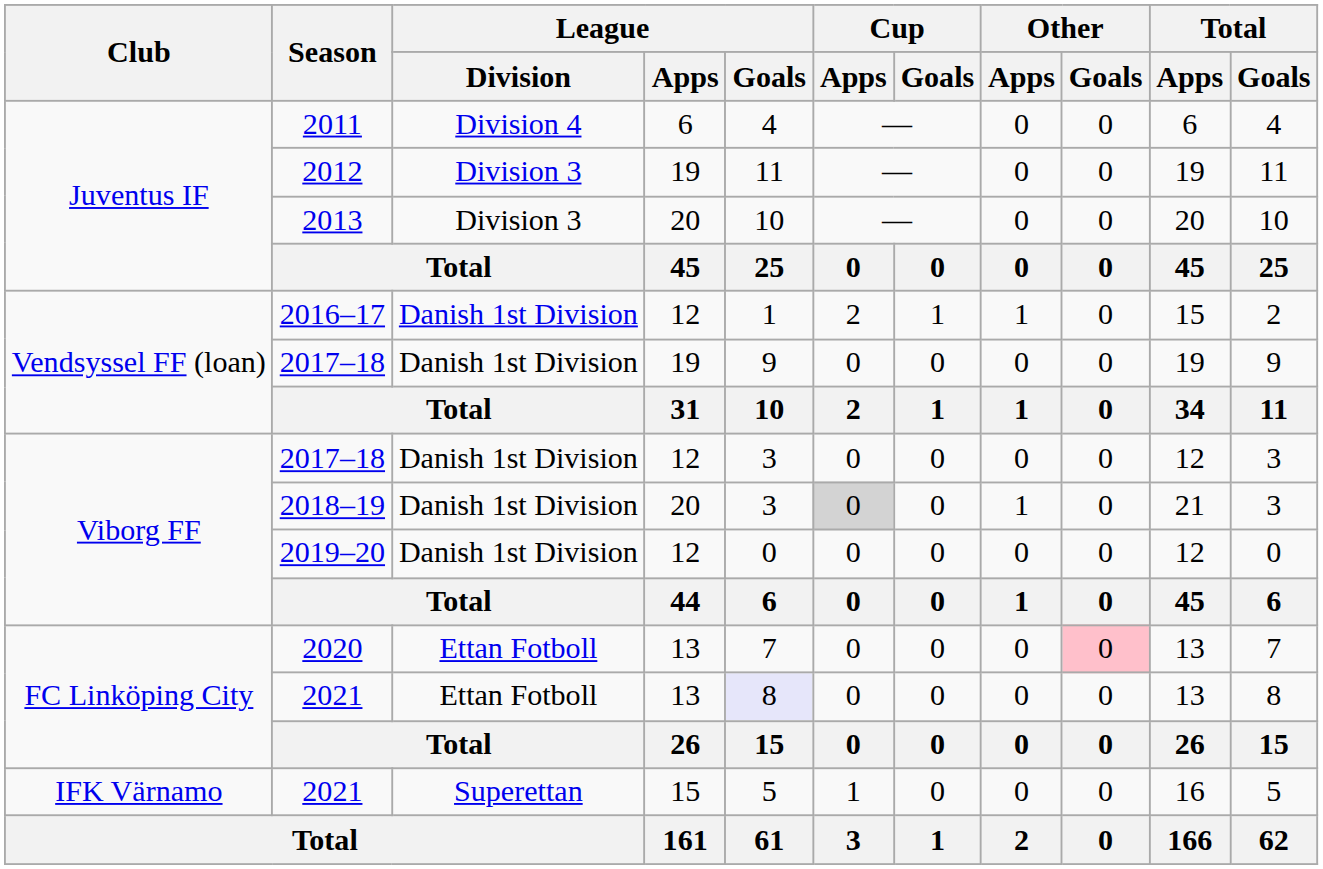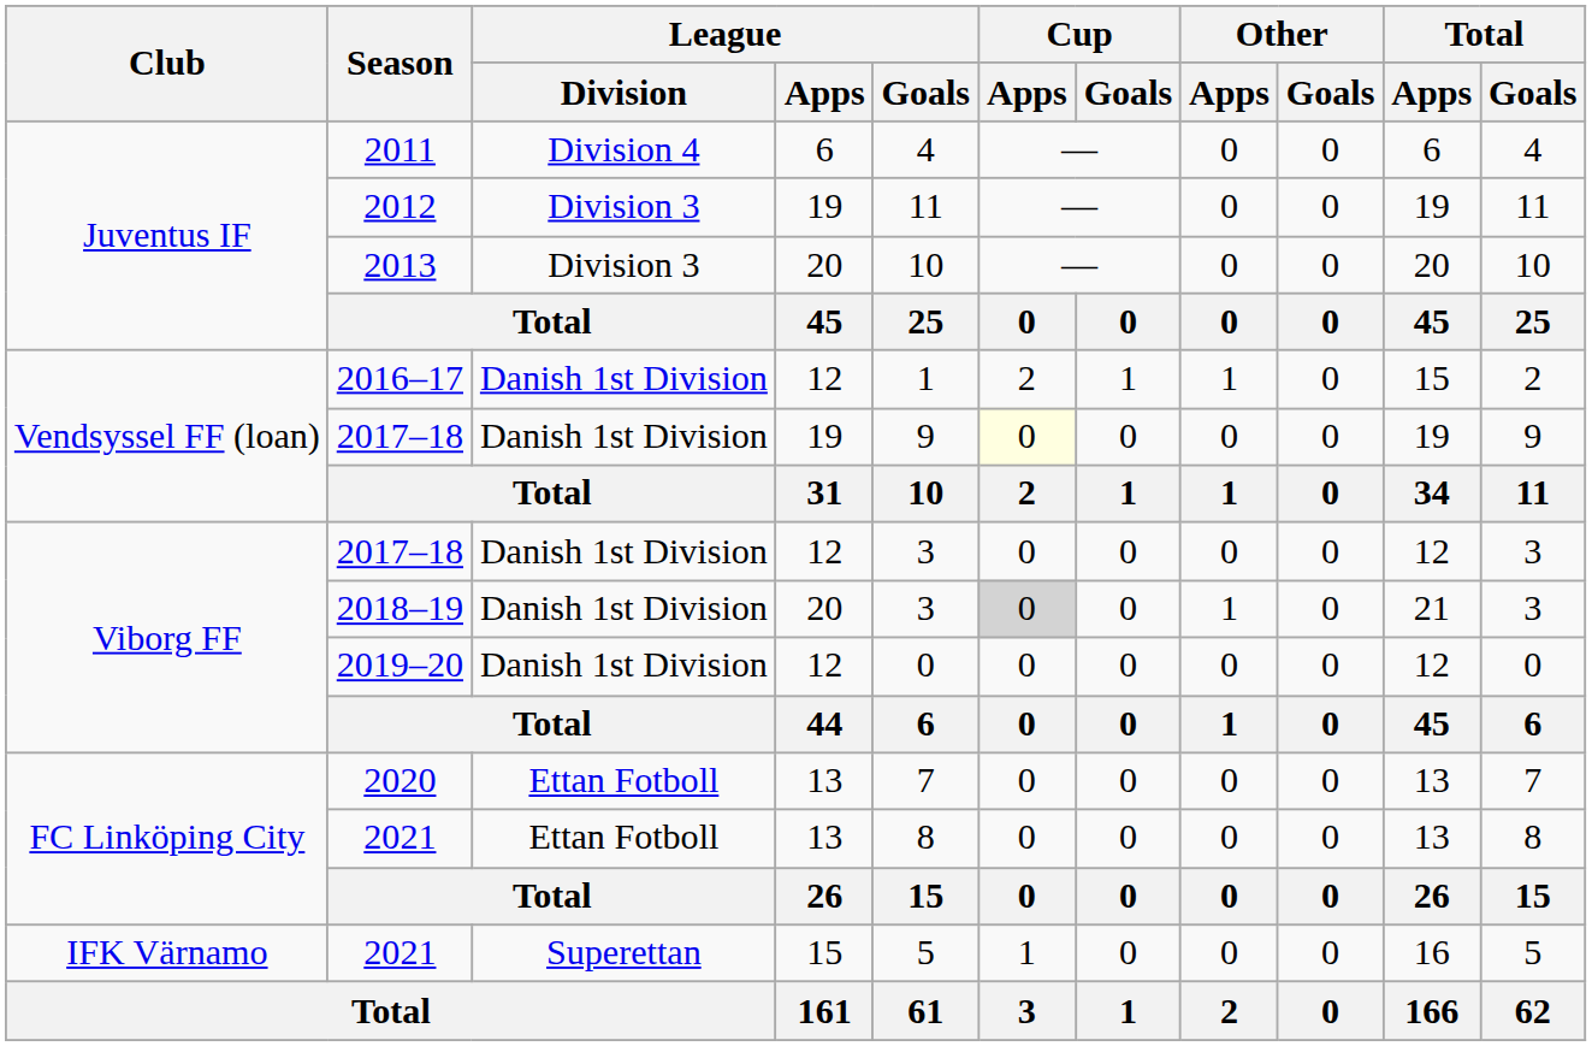2017–18 / 19 | Cup / Apps: no background -> lightyellow background
2020 | Other / Goals: pink background -> no background
2021 / 13 | League / Goals: lavender background -> no background
